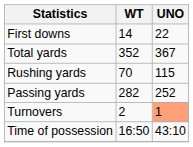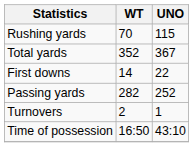rows swapped: First downs <-> Rushing yards
Turnovers | UNO: lightsalmon background -> no background
